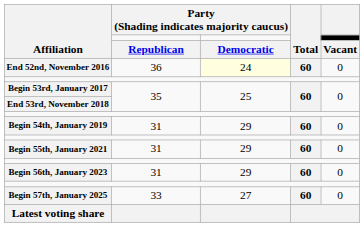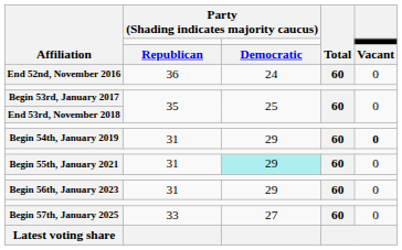End 52nd, November 2016 | column 3: lightyellow background -> no background
Begin 54th, January 2019 | column 5: normal -> bold
Begin 55th, January 2021 | column 3: no background -> paleturquoise background
